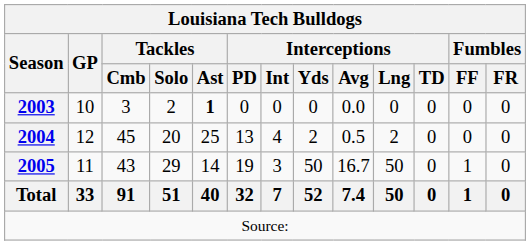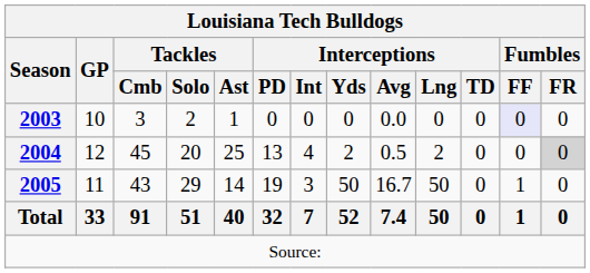2003 | Tackles / Ast: bold -> normal
2003 | Fumbles / FF: no background -> lavender background
2004 | Fumbles / FR: no background -> lightgrey background
